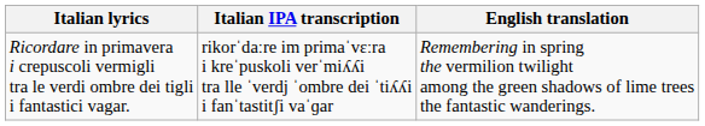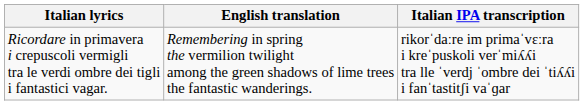columns swapped: Italian IPA transcription <-> English translation
